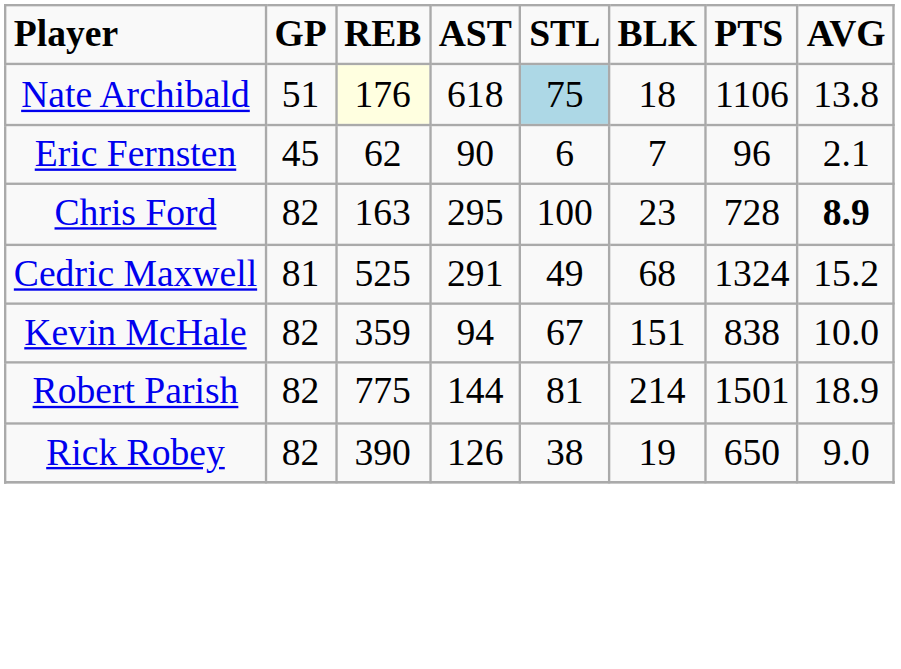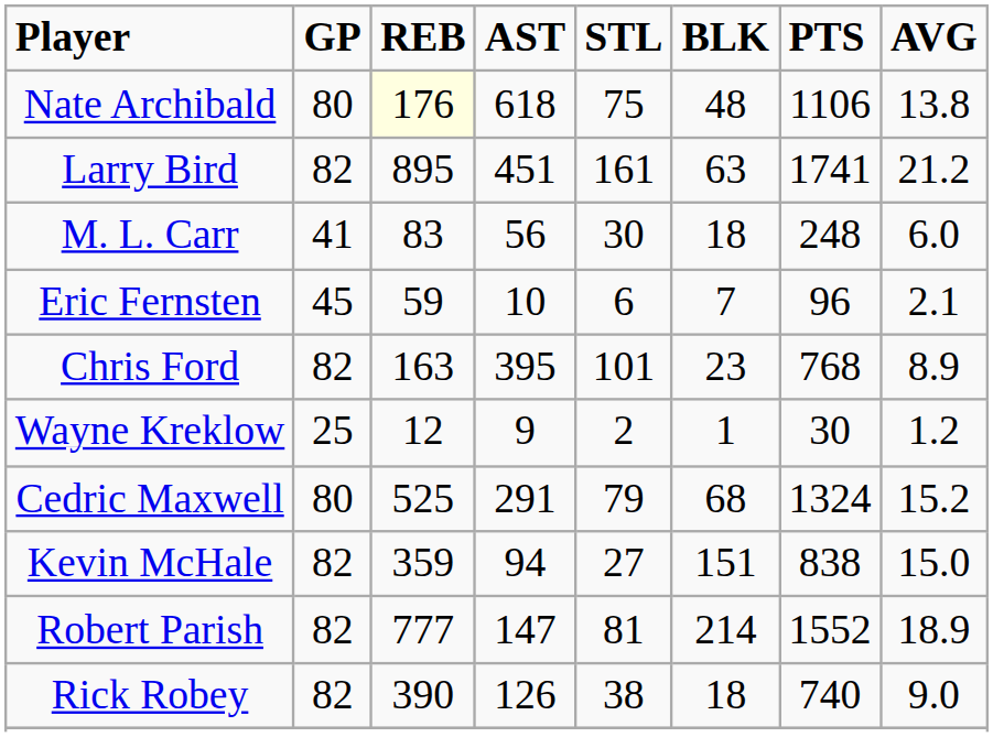Nate Archibald | column 2: 51 -> 80
Nate Archibald | column 5: lightblue background -> no background
Nate Archibald | column 6: 18 -> 48
+ row: Larry Bird | 82 | 895 | 451 | 161 | 63 | 1741 | 21.2
+ row: M. L. Carr | 41 | 83 | 56 | 30 | 18 | 248 | 6.0
Eric Fernsten | column 3: 62 -> 59
Eric Fernsten | column 4: 90 -> 10
Chris Ford | column 4: 295 -> 395
Chris Ford | column 5: 100 -> 101
Chris Ford | column 7: 728 -> 768
Chris Ford | column 8: bold -> normal
+ row: Wayne Kreklow | 25 | 12 | 9 | 2 | 1 | 30 | 1.2
Cedric Maxwell | column 2: 81 -> 80
Cedric Maxwell | column 5: 49 -> 79
Kevin McHale | column 5: 67 -> 27
Kevin McHale | column 8: 10.0 -> 15.0
Robert Parish | column 3: 775 -> 777
Robert Parish | column 4: 144 -> 147
Robert Parish | column 7: 1501 -> 1552
Rick Robey | column 6: 19 -> 18
Rick Robey | column 7: 650 -> 740
